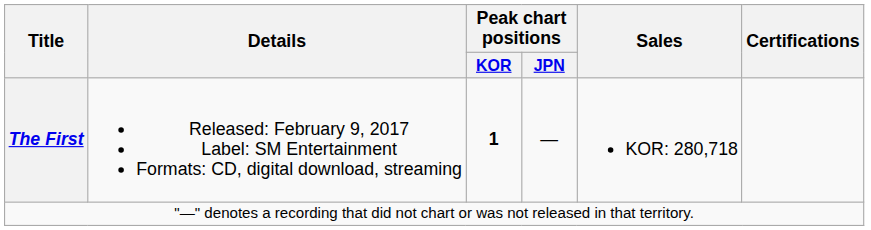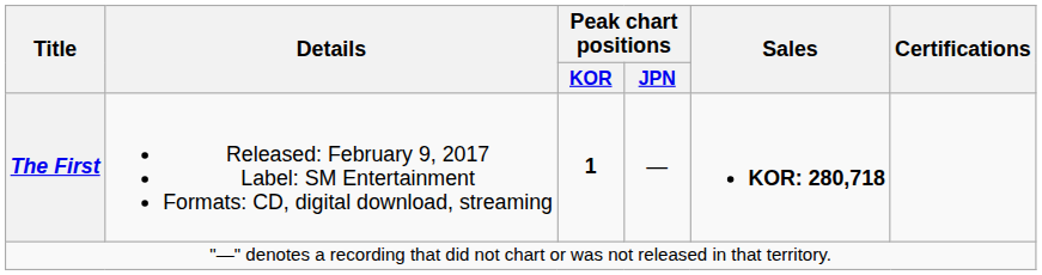The First | Sales: normal -> bold
